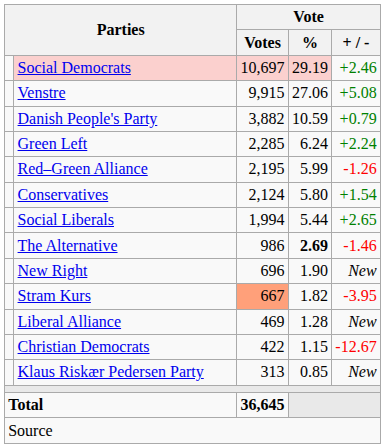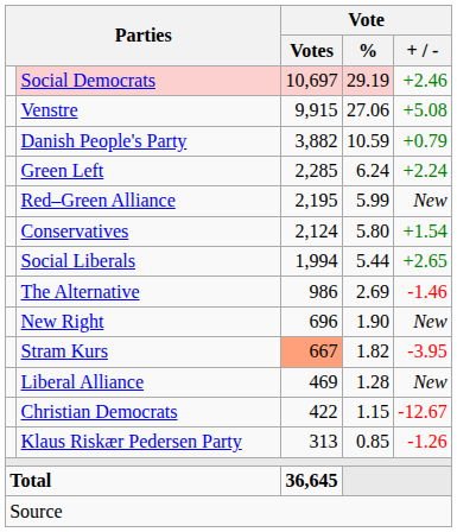Red–Green Alliance | Vote / + / -: -1.26 -> New
The Alternative | Vote / %: bold -> normal
Klaus Riskær Pedersen Party | Vote / + / -: New -> -1.26
